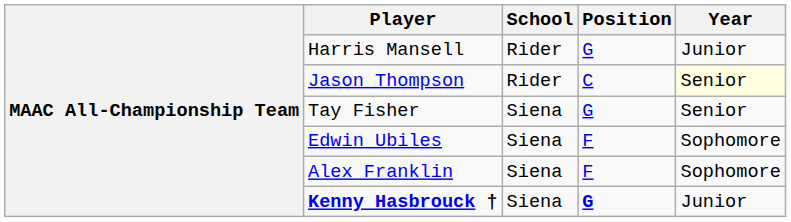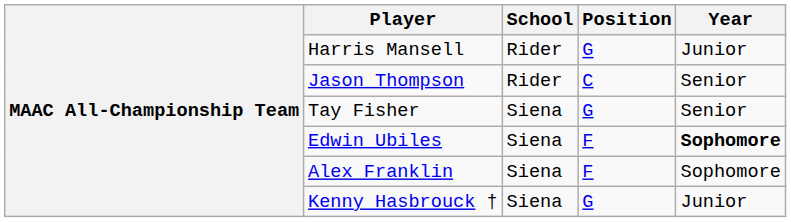row 3 | Year: lightyellow background -> no background
row 5 | Year: normal -> bold
row 7 | Player: bold -> normal
row 7 | Position: bold -> normal
